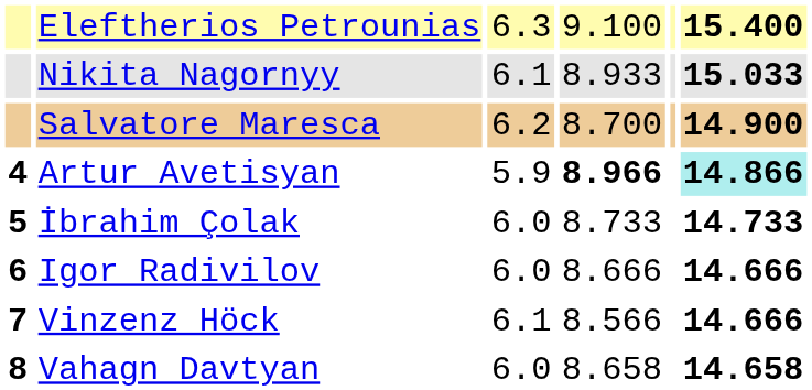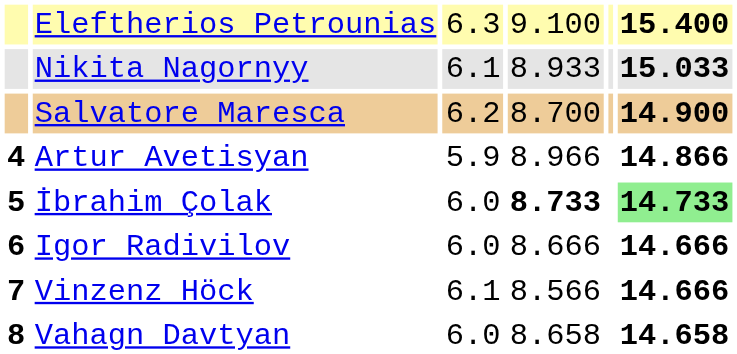Artur Avetisyan | column 4: bold -> normal
Artur Avetisyan | column 5: paleturquoise background -> no background
İbrahim Çolak | column 4: normal -> bold
İbrahim Çolak | column 5: no background -> lightgreen background
